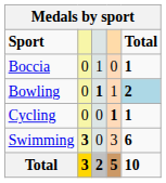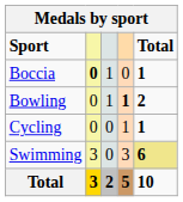Boccia | column 2: normal -> bold
Bowling | column 3: bold -> normal
Bowling | column 4: normal -> bold
Bowling | Total: lightblue background -> no background
Cycling | column 4: bold -> normal
Swimming | column 2: bold -> normal
Swimming | Total: no background -> khaki background
